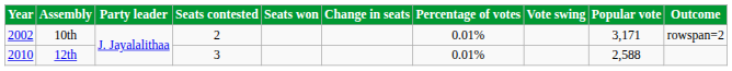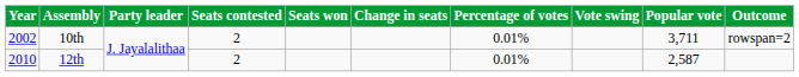10th | Popular vote: 3,171 -> 3,711
12th | Seats contested: 3 -> 2
12th | Popular vote: 2,588 -> 2,587
